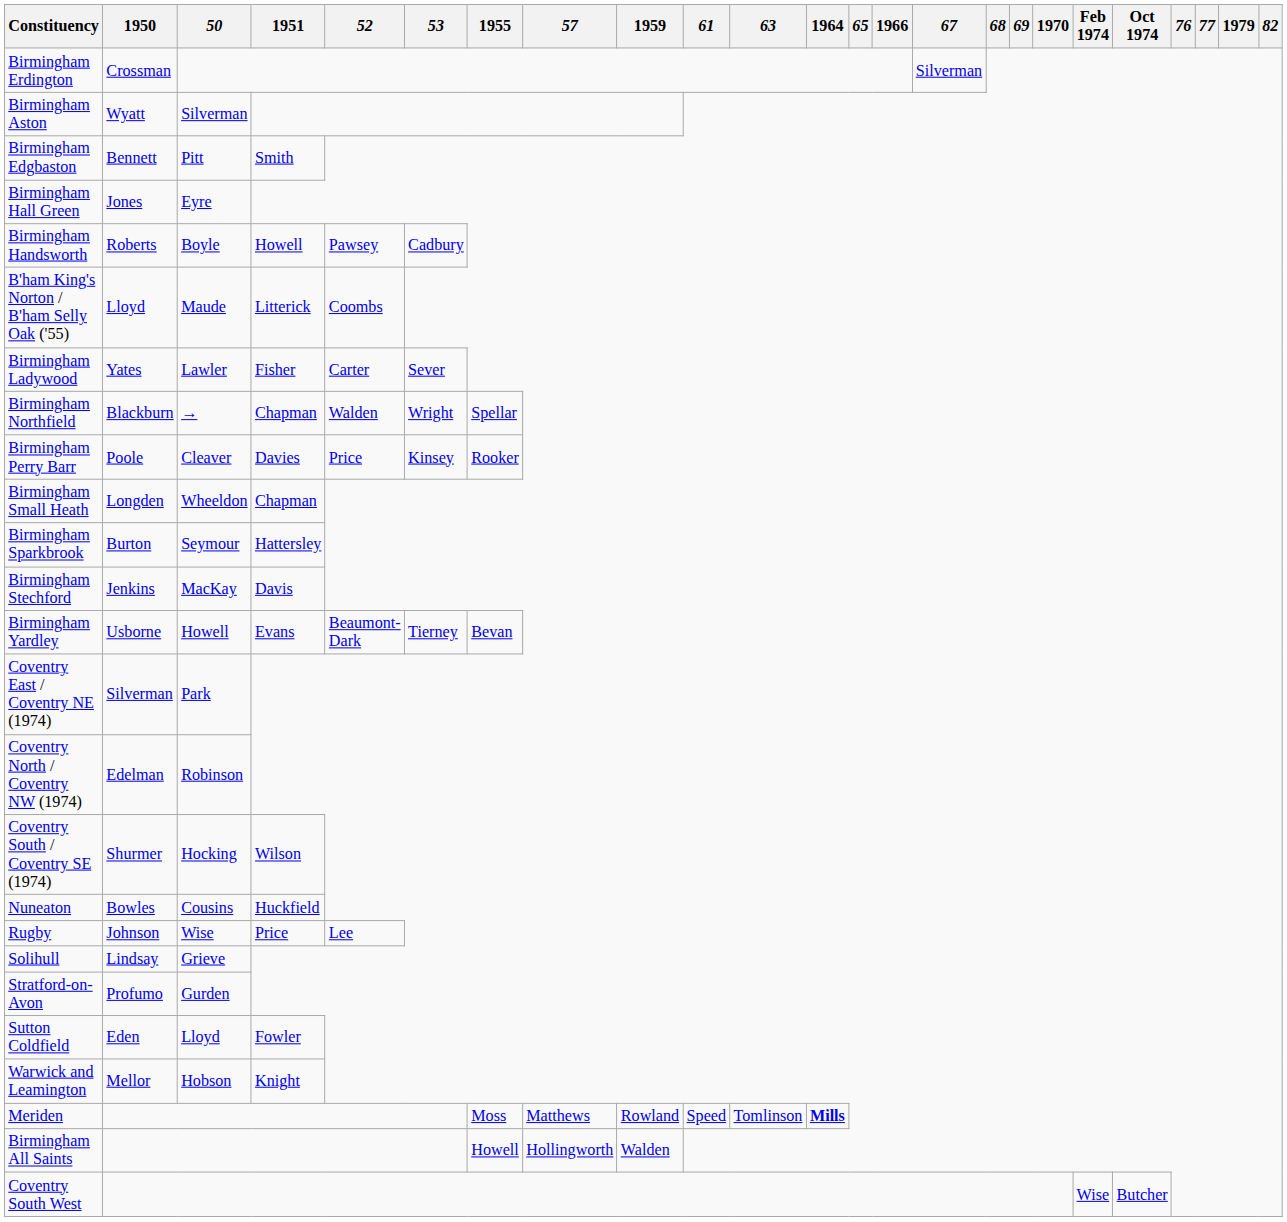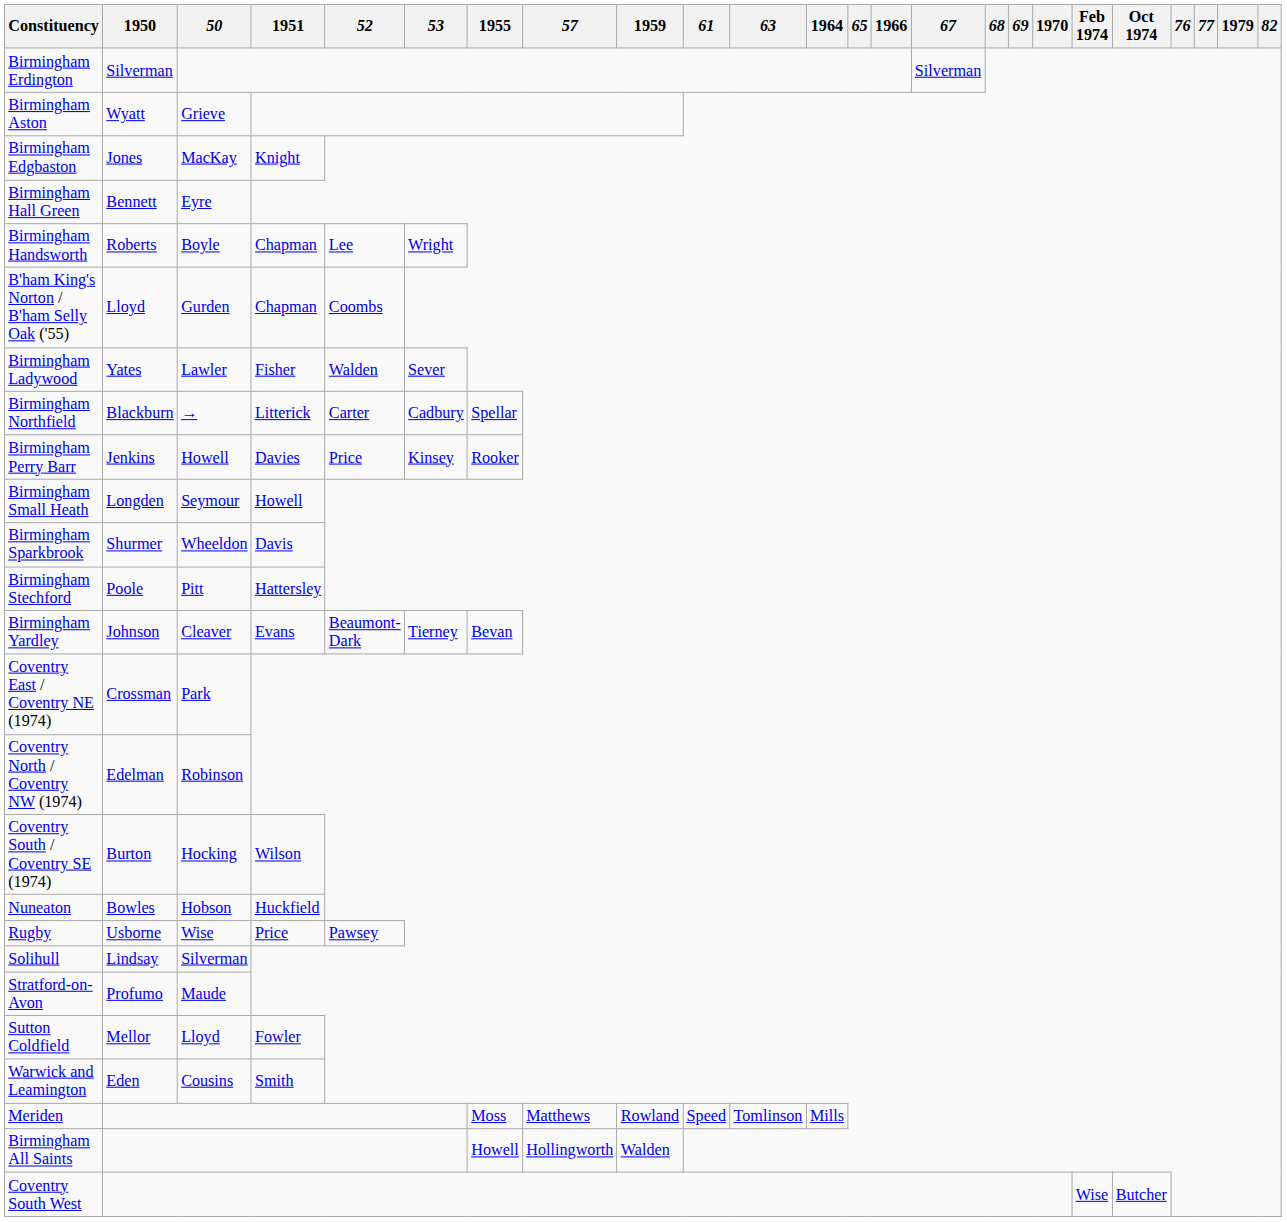Birmingham Erdington | 1950: Crossman -> Silverman
Birmingham Aston | 50: Silverman -> Grieve
Birmingham Edgbaston | 1950: Bennett -> Jones
Birmingham Edgbaston | 50: Pitt -> MacKay
Birmingham Edgbaston | 1951: Smith -> Knight
Birmingham Hall Green | 1950: Jones -> Bennett
Birmingham Handsworth | 1951: Howell -> Chapman
Birmingham Handsworth | 52: Pawsey -> Lee
Birmingham Handsworth | 53: Cadbury -> Wright
B'ham King's Norton / B'ham Selly Oak ('55) | 50: Maude -> Gurden
B'ham King's Norton / B'ham Selly Oak ('55) | 1951: Litterick -> Chapman
Birmingham Ladywood | 52: Carter -> Walden
Birmingham Northfield | 1951: Chapman -> Litterick
Birmingham Northfield | 52: Walden -> Carter
Birmingham Northfield | 53: Wright -> Cadbury
Birmingham Perry Barr | 1950: Poole -> Jenkins
Birmingham Perry Barr | 50: Cleaver -> Howell
Birmingham Small Heath | 50: Wheeldon -> Seymour
Birmingham Small Heath | 1951: Chapman -> Howell
Birmingham Sparkbrook | 1950: Burton -> Shurmer
Birmingham Sparkbrook | 50: Seymour -> Wheeldon
Birmingham Sparkbrook | 1951: Hattersley -> Davis
Birmingham Stechford | 1950: Jenkins -> Poole
Birmingham Stechford | 50: MacKay -> Pitt
Birmingham Stechford | 1951: Davis -> Hattersley
Birmingham Yardley | 1950: Usborne -> Johnson
Birmingham Yardley | 50: Howell -> Cleaver
Coventry East / Coventry NE (1974) | 1950: Silverman -> Crossman
Coventry South / Coventry SE (1974) | 1950: Shurmer -> Burton
Nuneaton | 50: Cousins -> Hobson
Rugby | 1950: Johnson -> Usborne
Rugby | 52: Lee -> Pawsey
Solihull | 50: Grieve -> Silverman
Stratford-on-Avon | 50: Gurden -> Maude
Sutton Coldfield | 1950: Eden -> Mellor
Warwick and Leamington | 1950: Mellor -> Eden
Warwick and Leamington | 50: Hobson -> Cousins
Warwick and Leamington | 1951: Knight -> Smith
Meriden | 1964: bold -> normal
